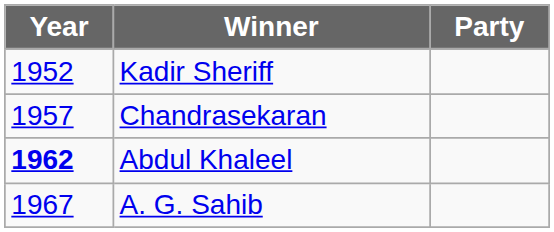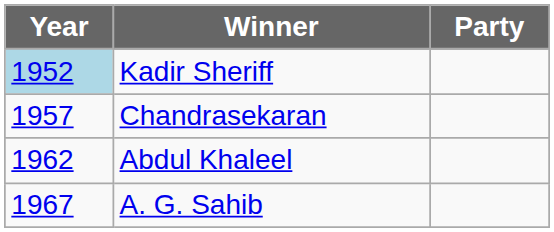Kadir Sheriff | Year: no background -> lightblue background
Abdul Khaleel | Year: bold -> normal
